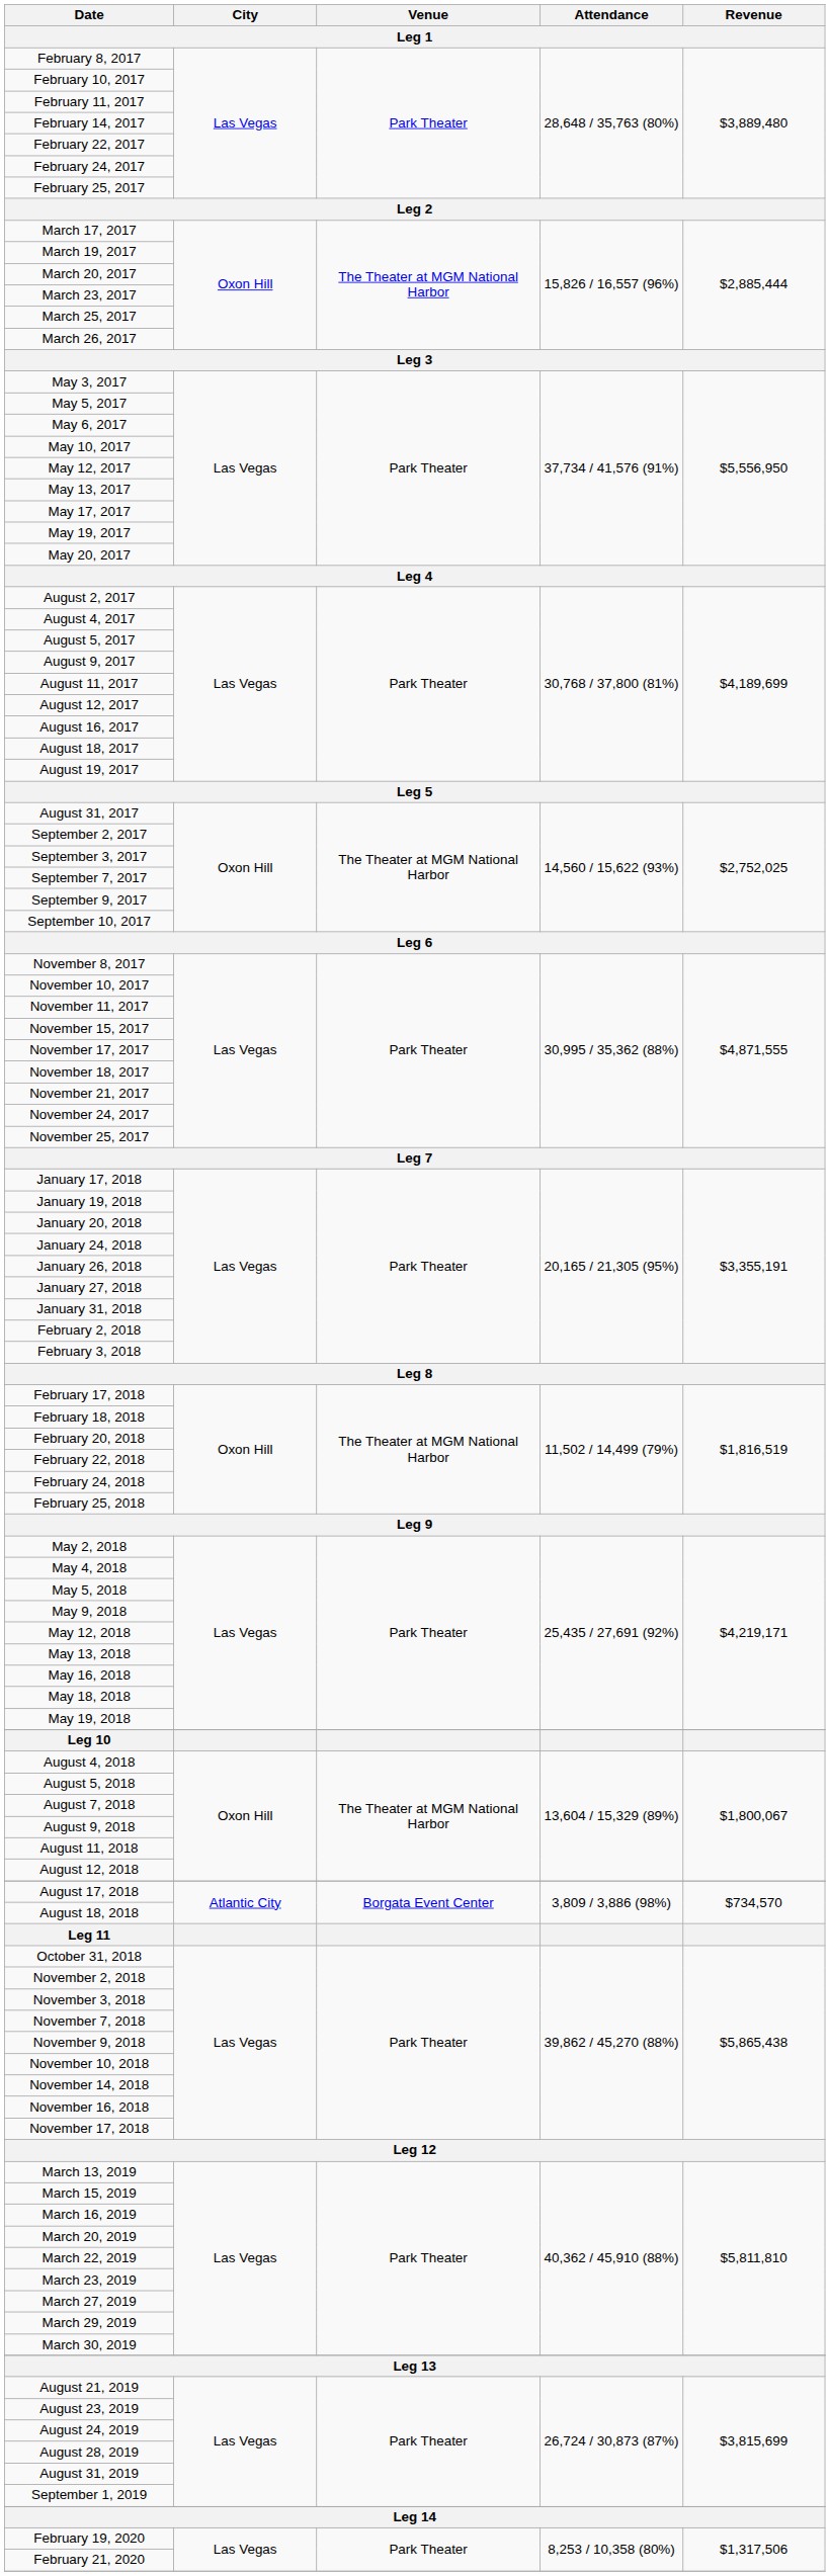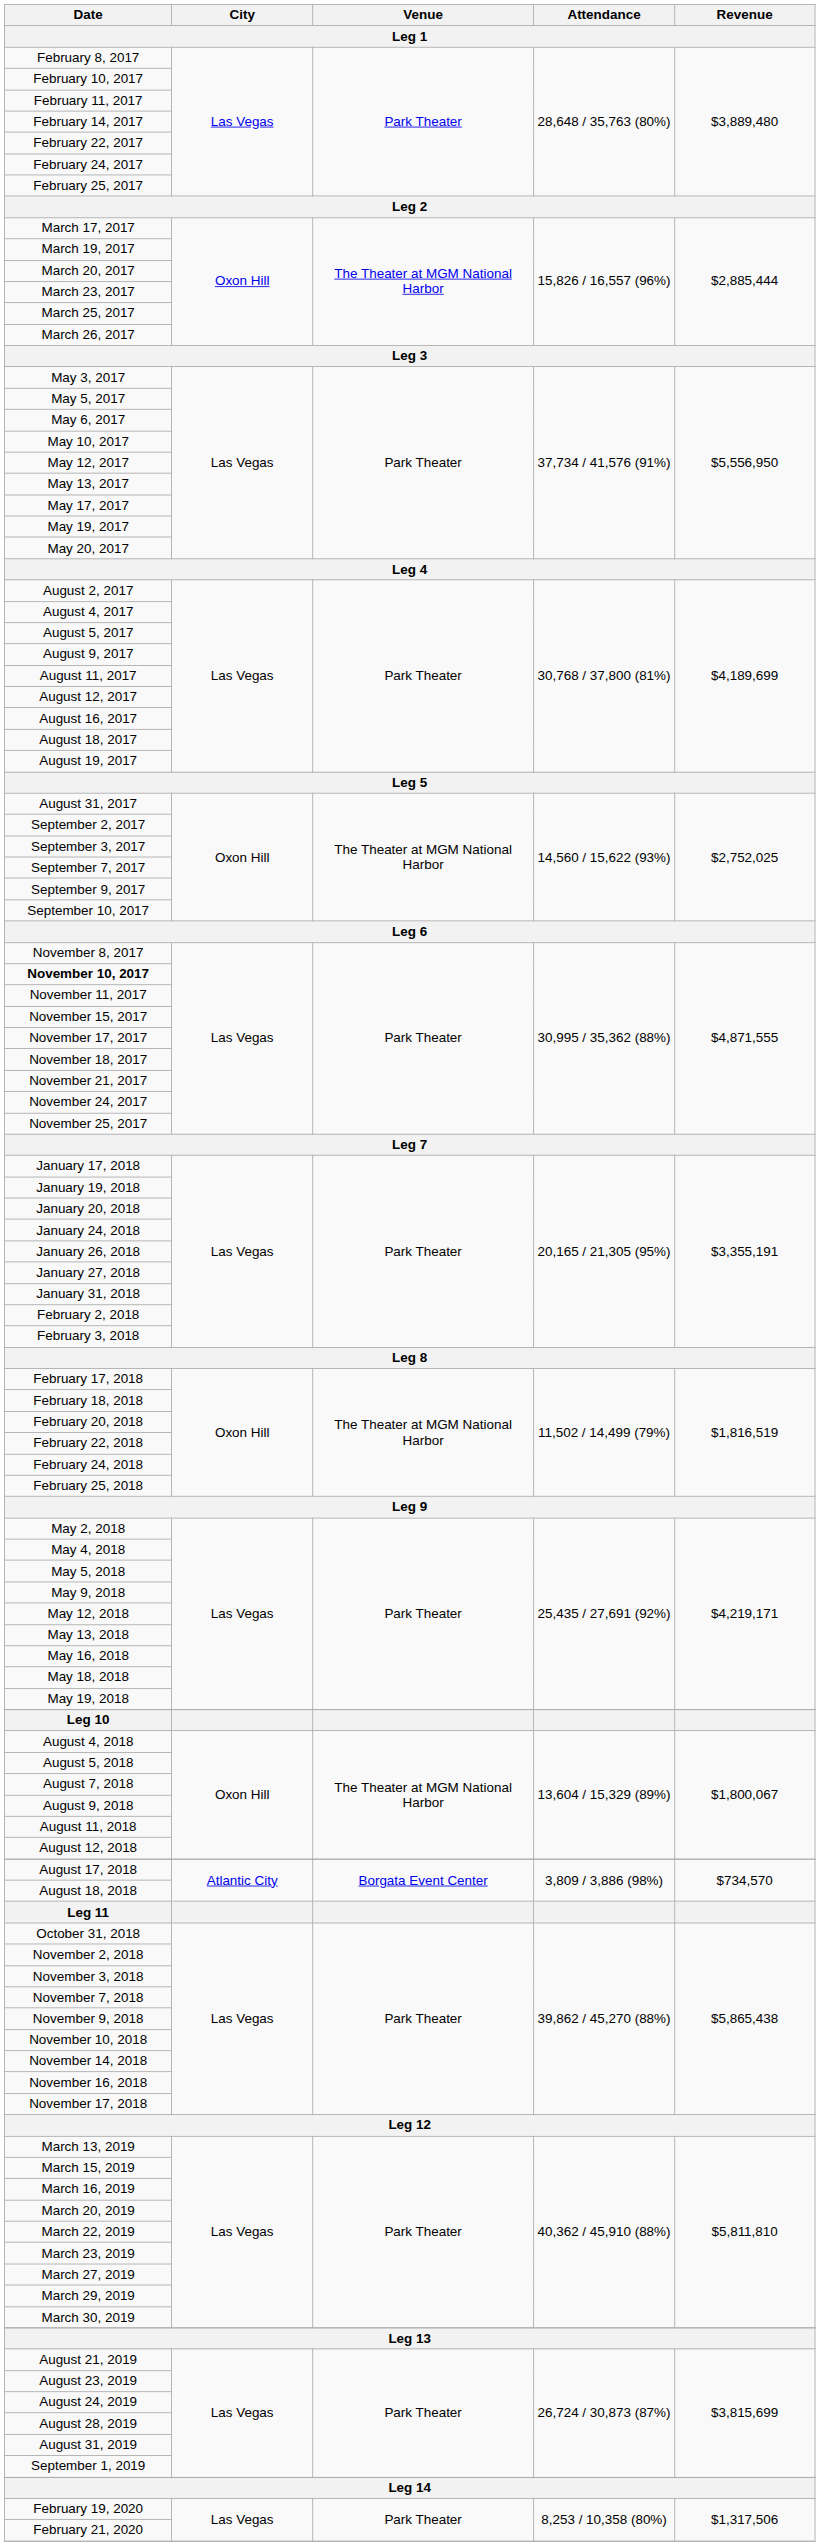November 10, 2017 | Date: normal -> bold
